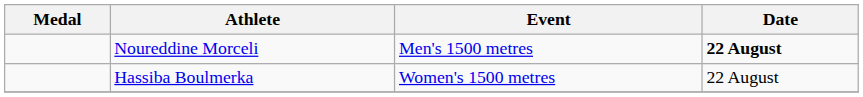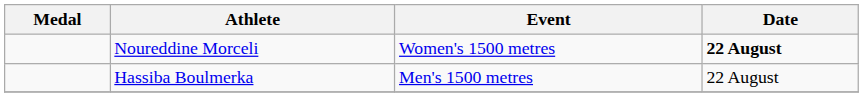Noureddine Morceli | Event: Men's 1500 metres -> Women's 1500 metres
Hassiba Boulmerka | Event: Women's 1500 metres -> Men's 1500 metres
